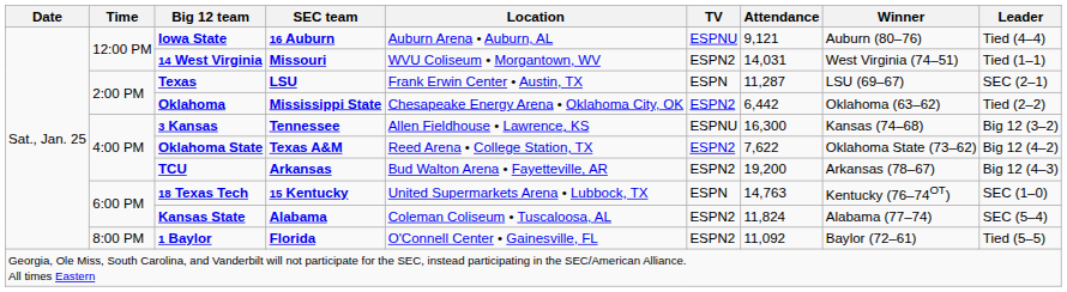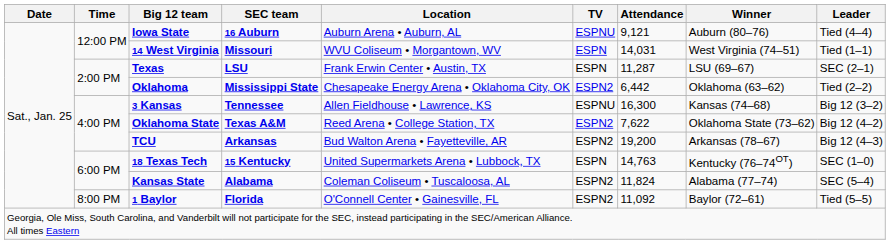14 West Virginia | TV: ESPN2 -> ESPN
